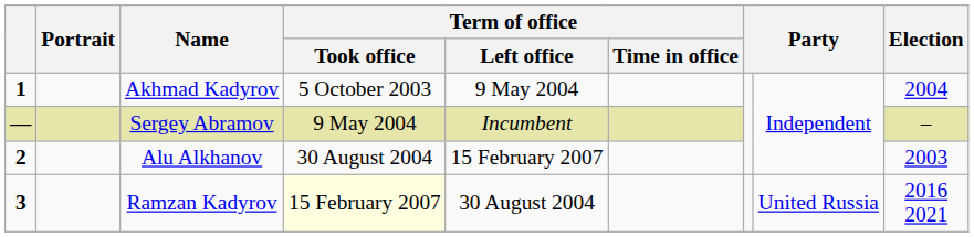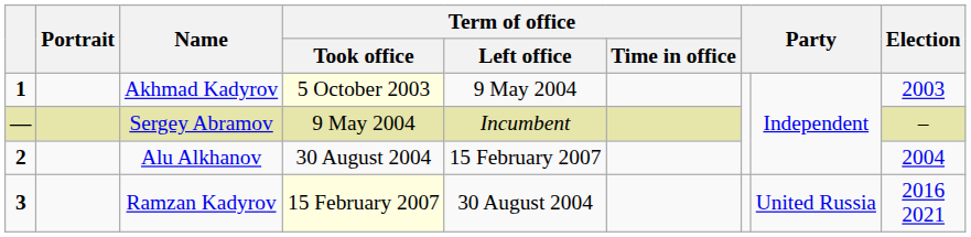Akhmad Kadyrov | Term of office / Took office: no background -> lightyellow background
Akhmad Kadyrov | Election: 2004 -> 2003
Alu Alkhanov | Election: 2003 -> 2004
